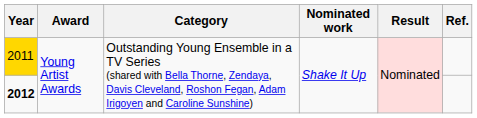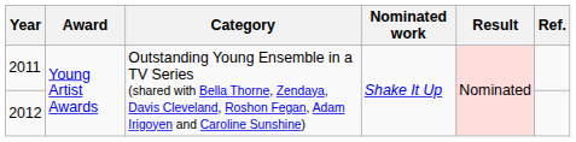2011 | Year: gold background -> no background
2012 | Year: bold -> normal
